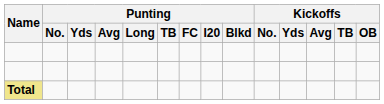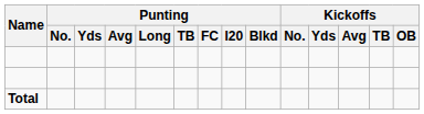row 5 | Name: khaki background -> no background
